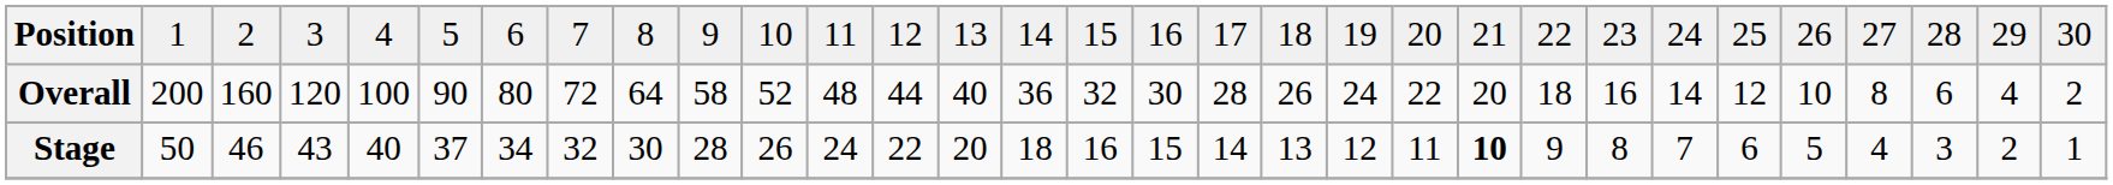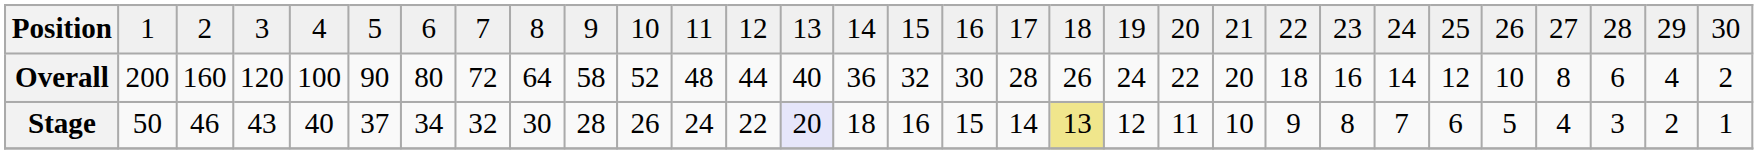Stage | column 14: no background -> lavender background
Stage | column 19: no background -> khaki background
Stage | column 22: bold -> normal
